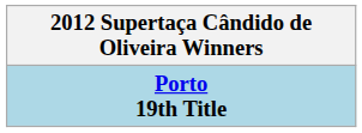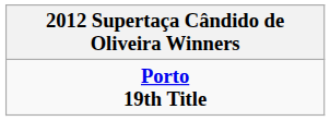row 2 | column 1: lightblue background -> no background
